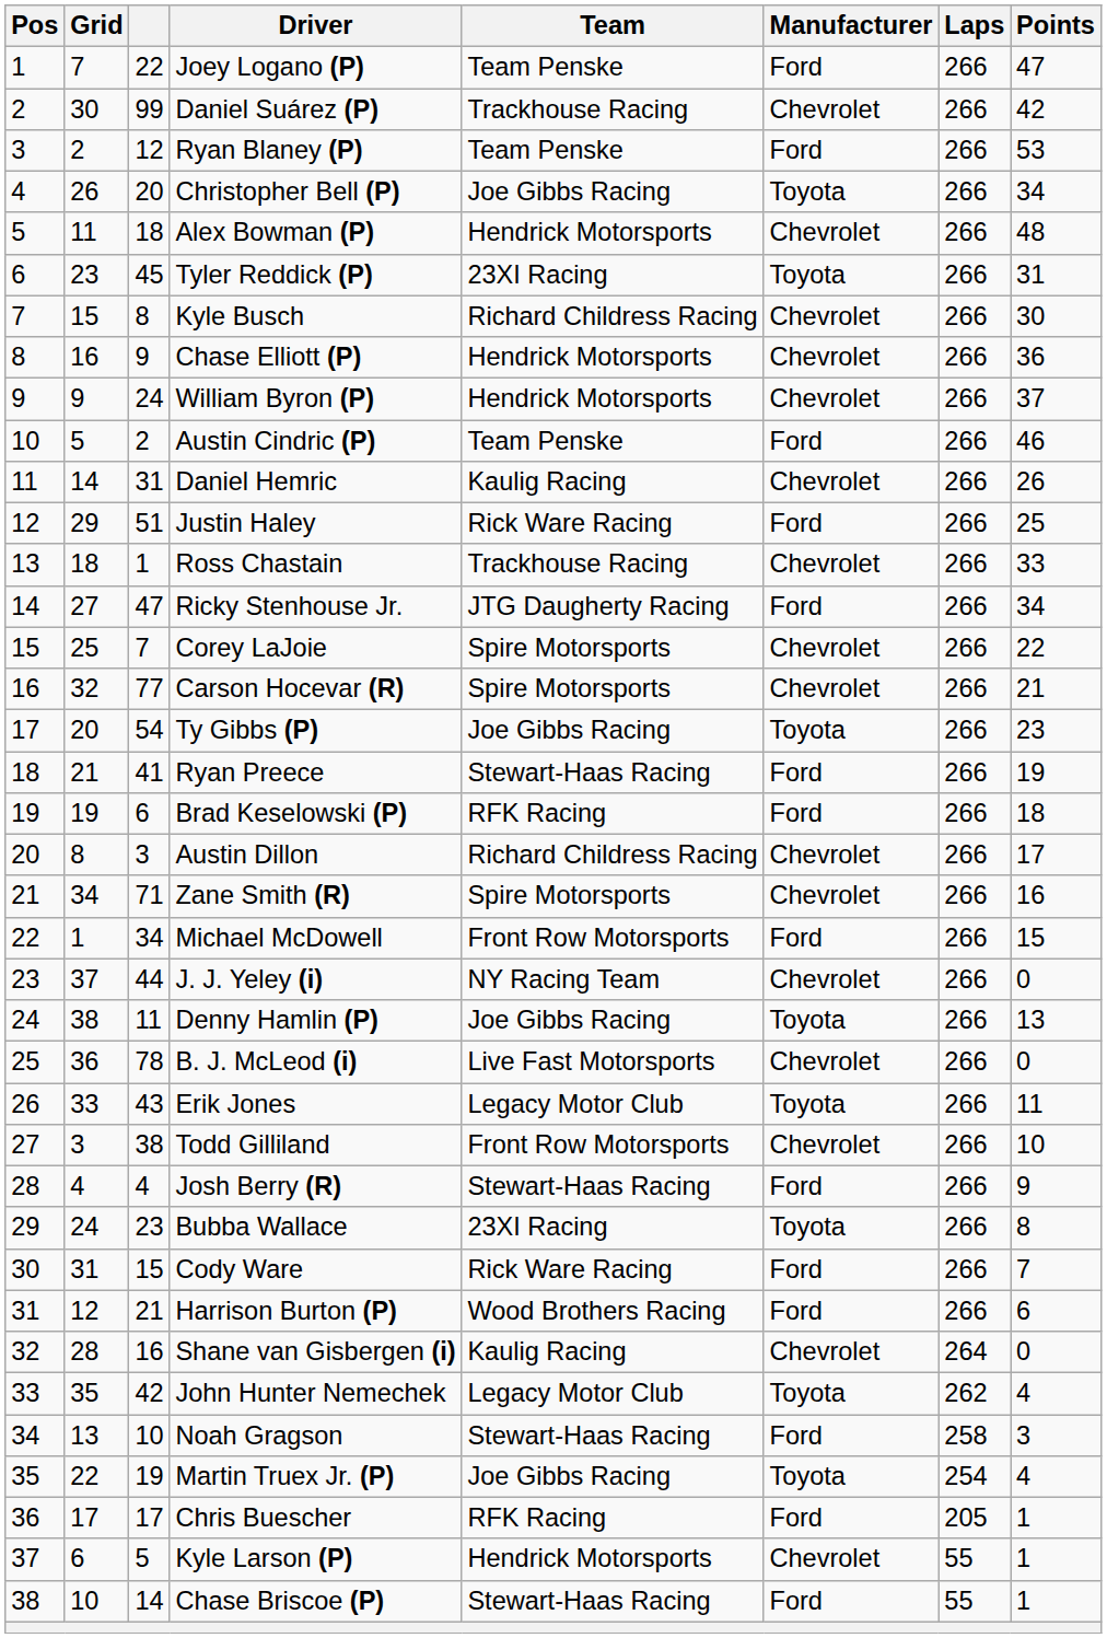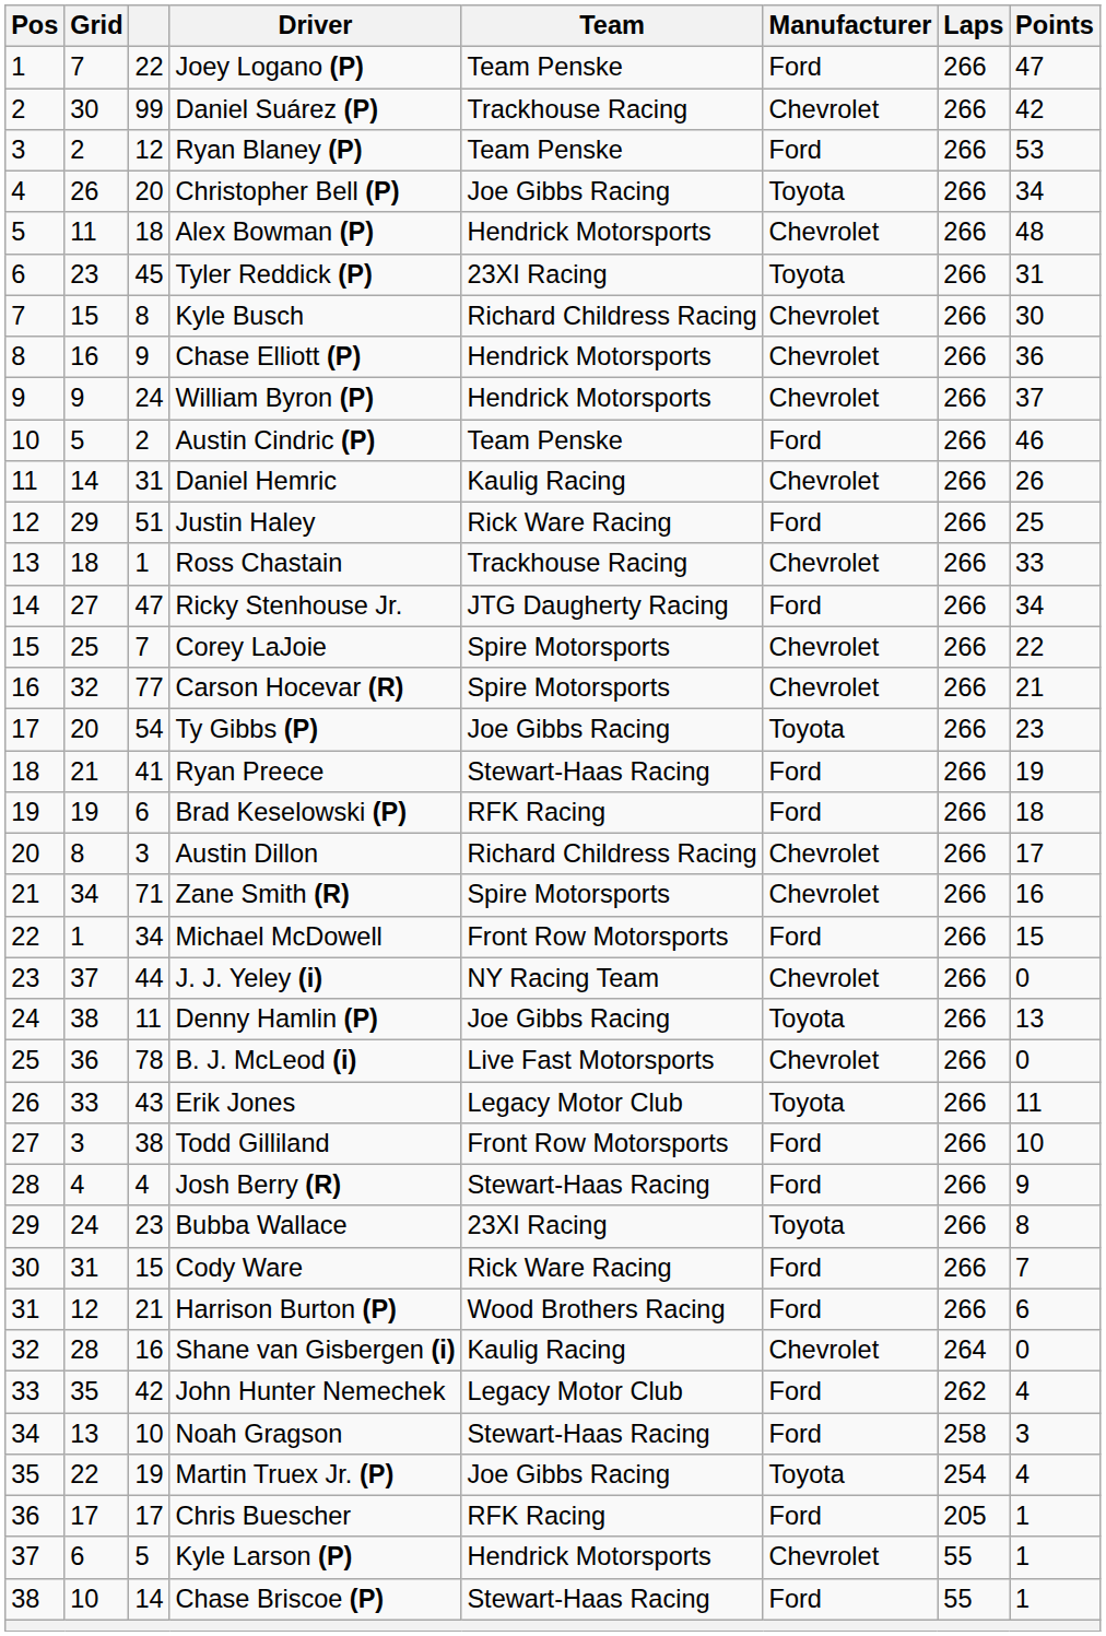Todd Gilliland | Manufacturer: Chevrolet -> Ford
John Hunter Nemechek | Manufacturer: Toyota -> Ford
